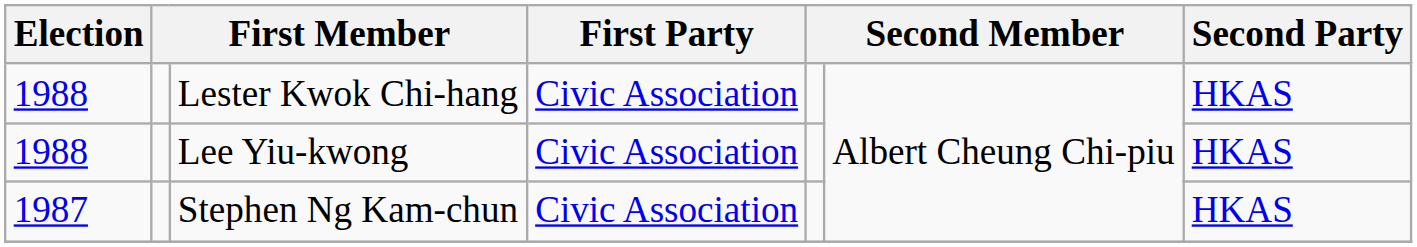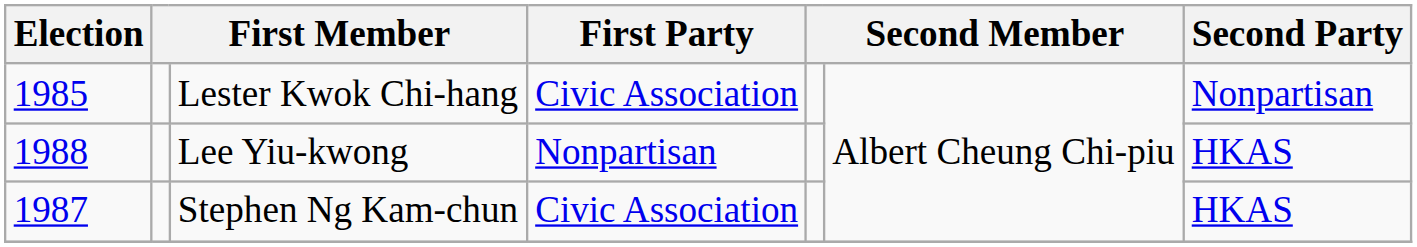Lester Kwok Chi-hang | Election: 1988 -> 1985
Lester Kwok Chi-hang | Second Party: HKAS -> Nonpartisan
Lee Yiu-kwong | First Party: Civic Association -> Nonpartisan
